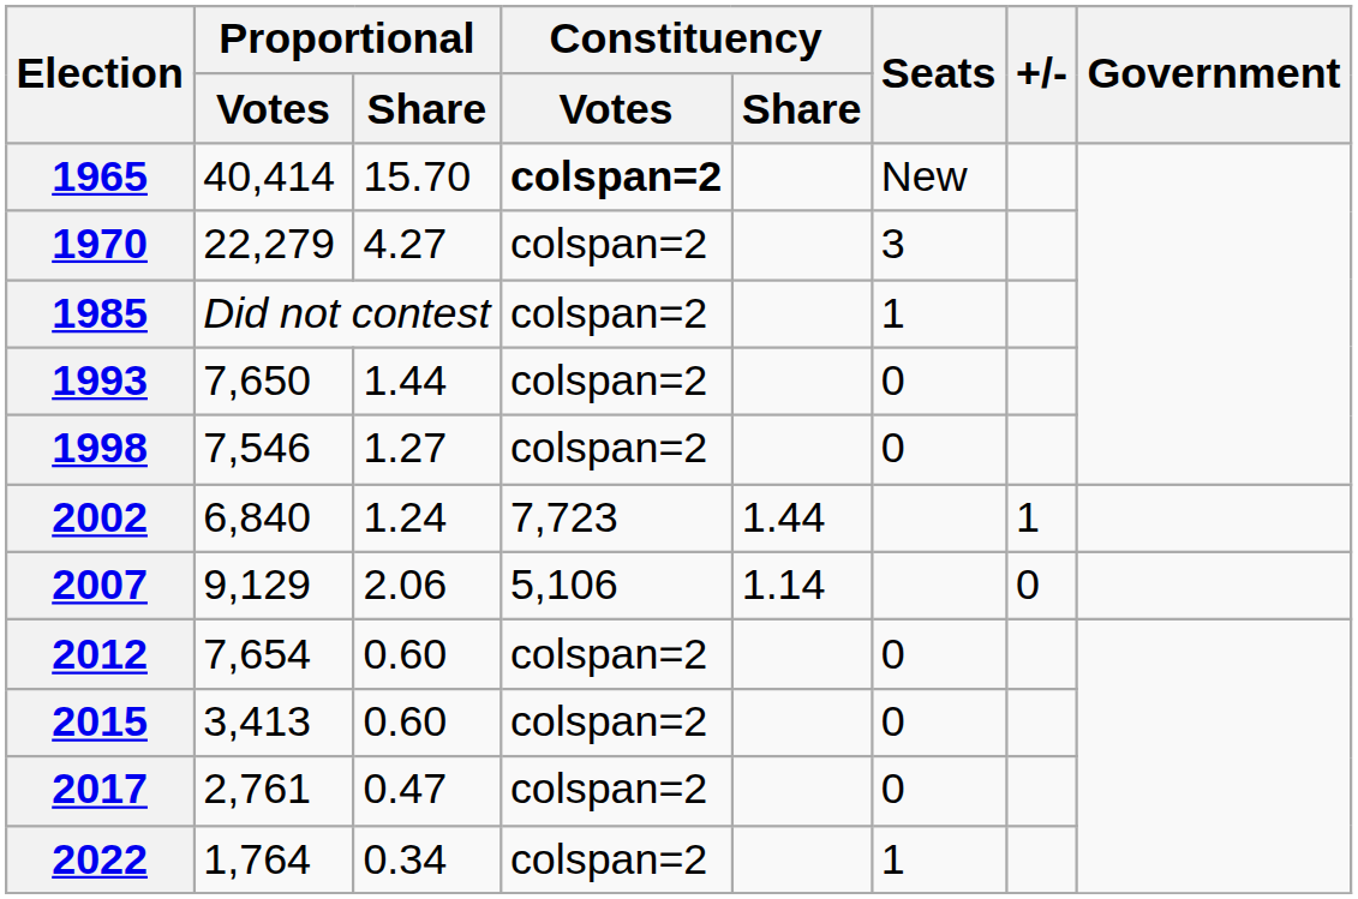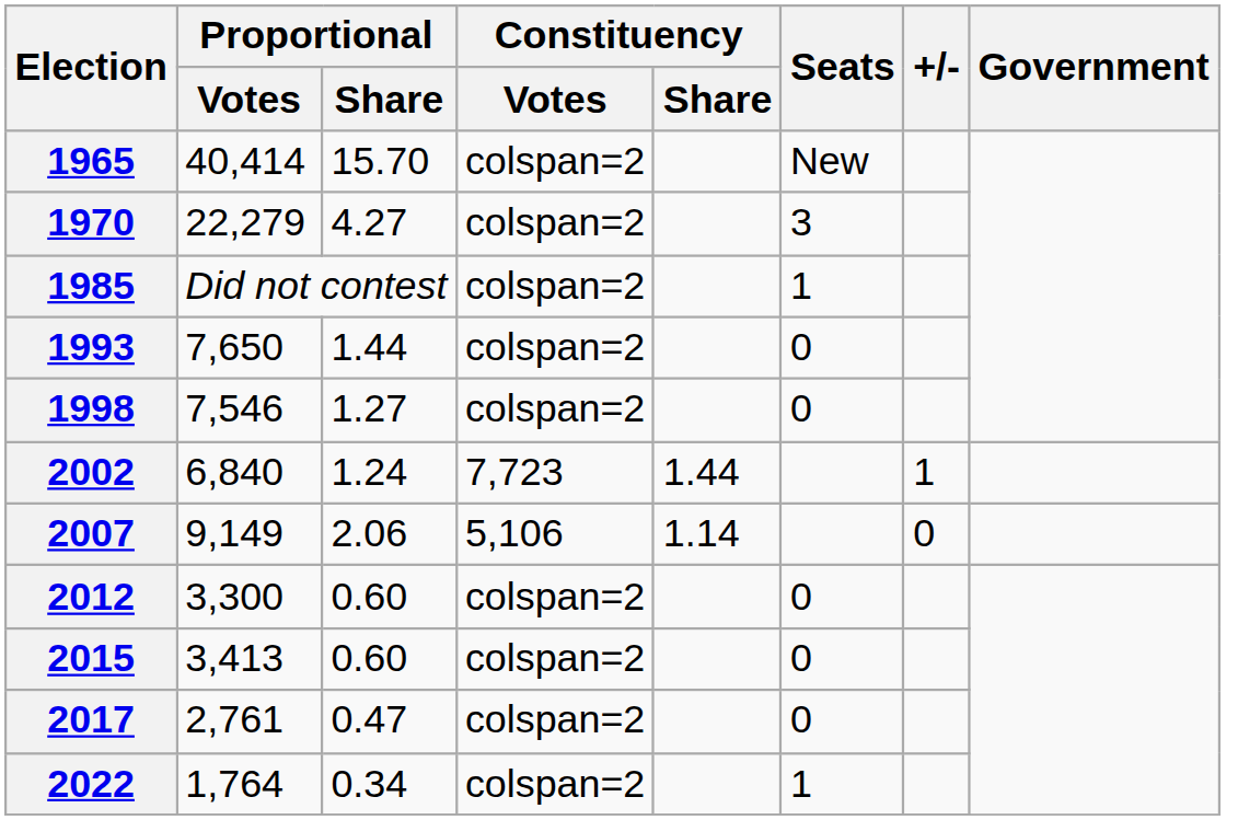1965 | Constituency / Votes: bold -> normal
2007 | Proportional / Votes: 9,129 -> 9,149
2012 | Proportional / Votes: 7,654 -> 3,300
